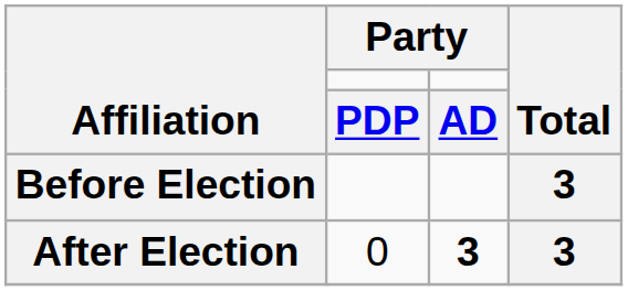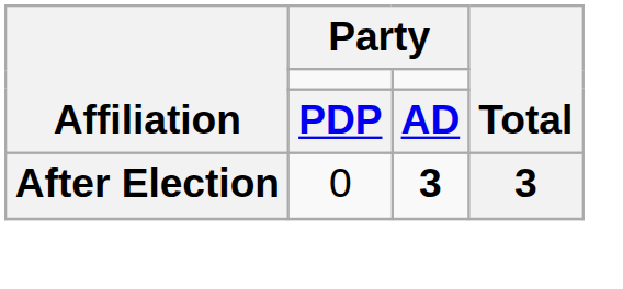- row: Before Election | 3
